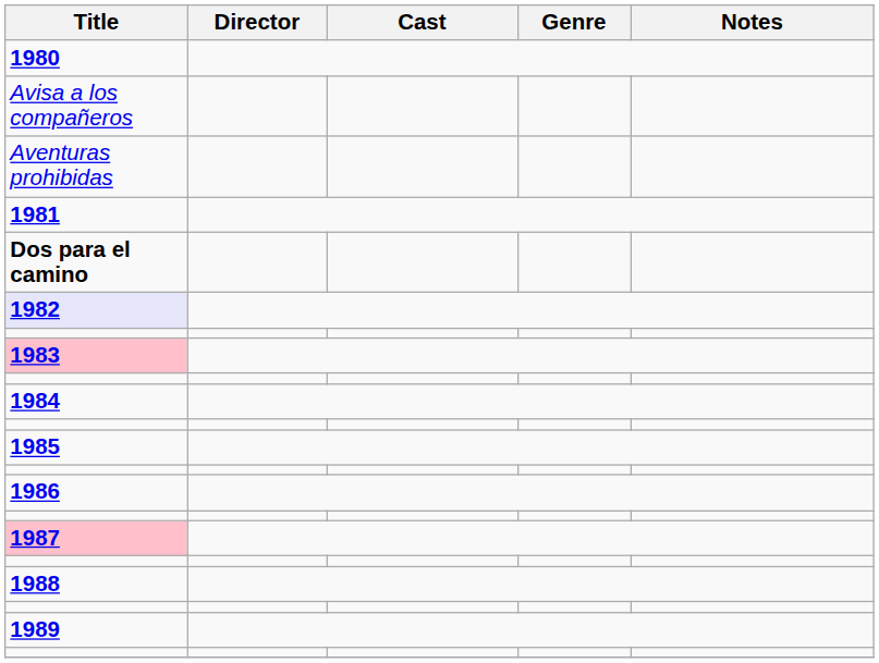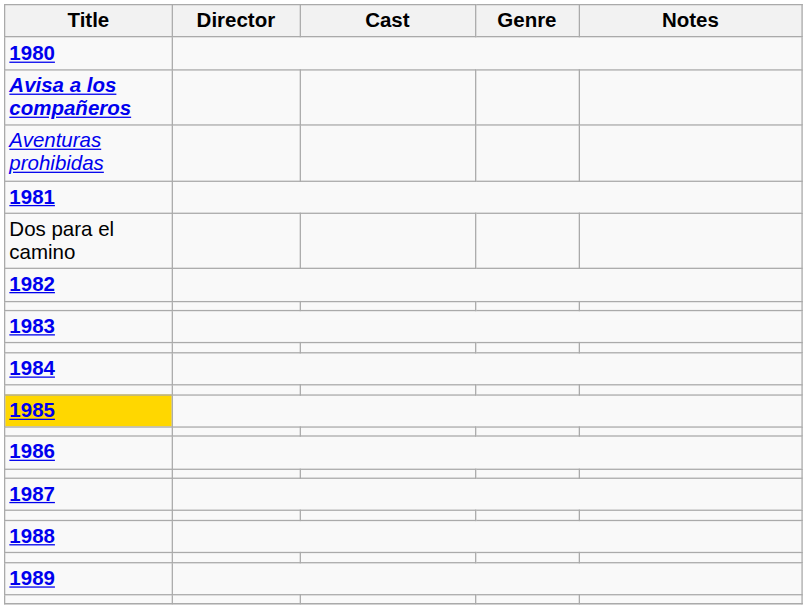Avisa a los compañeros | Title: normal -> bold
Dos para el camino | Title: bold -> normal
1982 | Title: lavender background -> no background
1983 | Title: pink background -> no background
1985 | Title: no background -> gold background
1987 | Title: pink background -> no background
